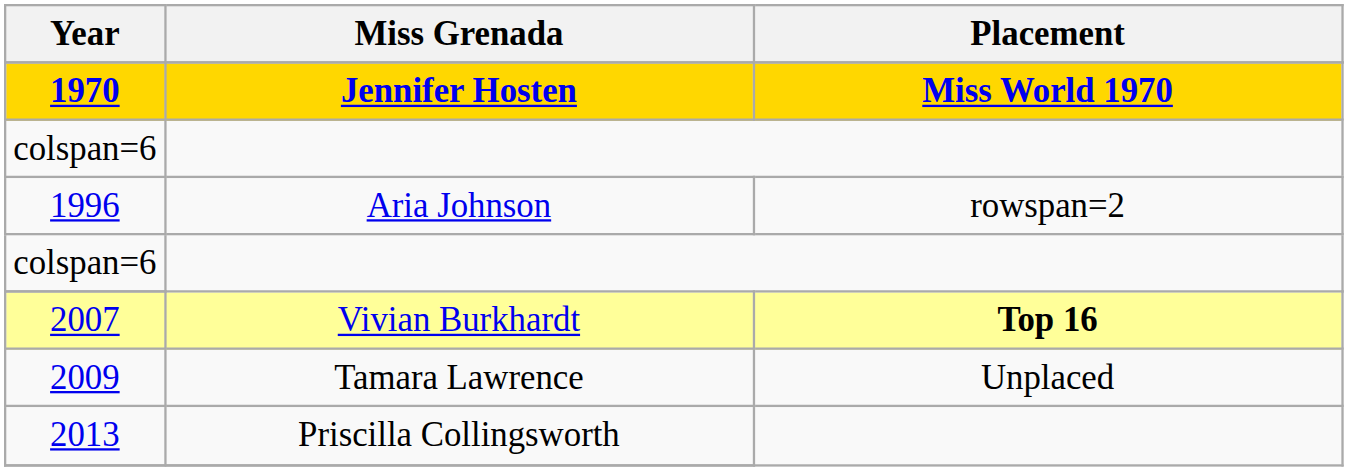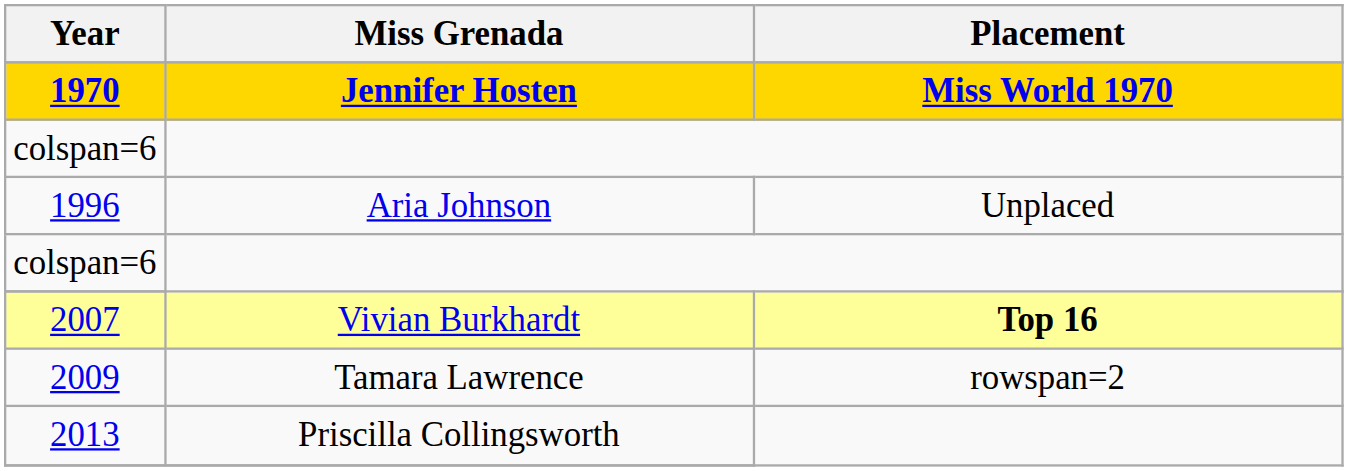1996 | Placement: rowspan=2 -> Unplaced
2009 | Placement: Unplaced -> rowspan=2
